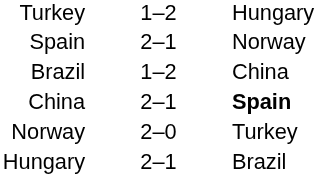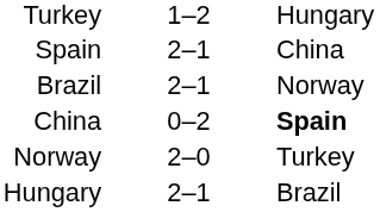row 2 | column 3: Norway -> China
row 3 | column 2: 1–2 -> 2–1
row 3 | column 3: China -> Norway
row 4 | column 2: 2–1 -> 0–2
